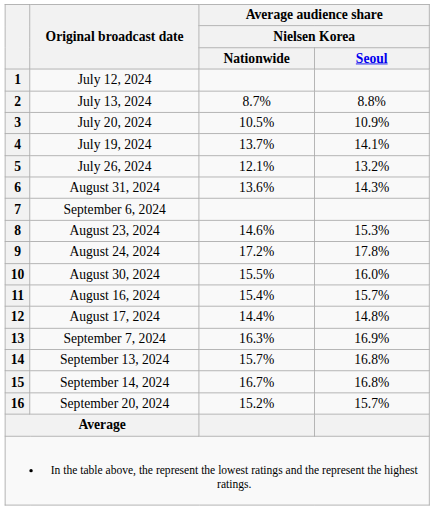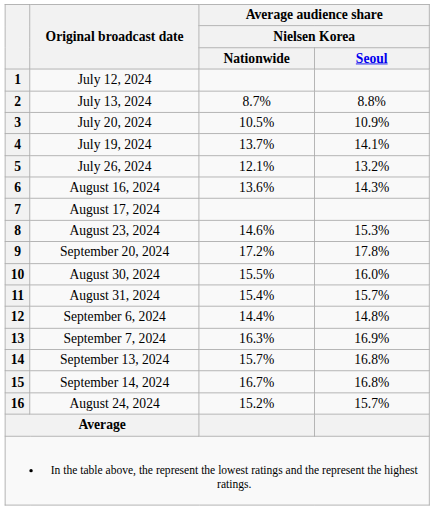6 | Original broadcast date: August 31, 2024 -> August 16, 2024
7 | Original broadcast date: September 6, 2024 -> August 17, 2024
9 | Original broadcast date: August 24, 2024 -> September 20, 2024
11 | Original broadcast date: August 16, 2024 -> August 31, 2024
12 | Original broadcast date: August 17, 2024 -> September 6, 2024
16 | Original broadcast date: September 20, 2024 -> August 24, 2024
